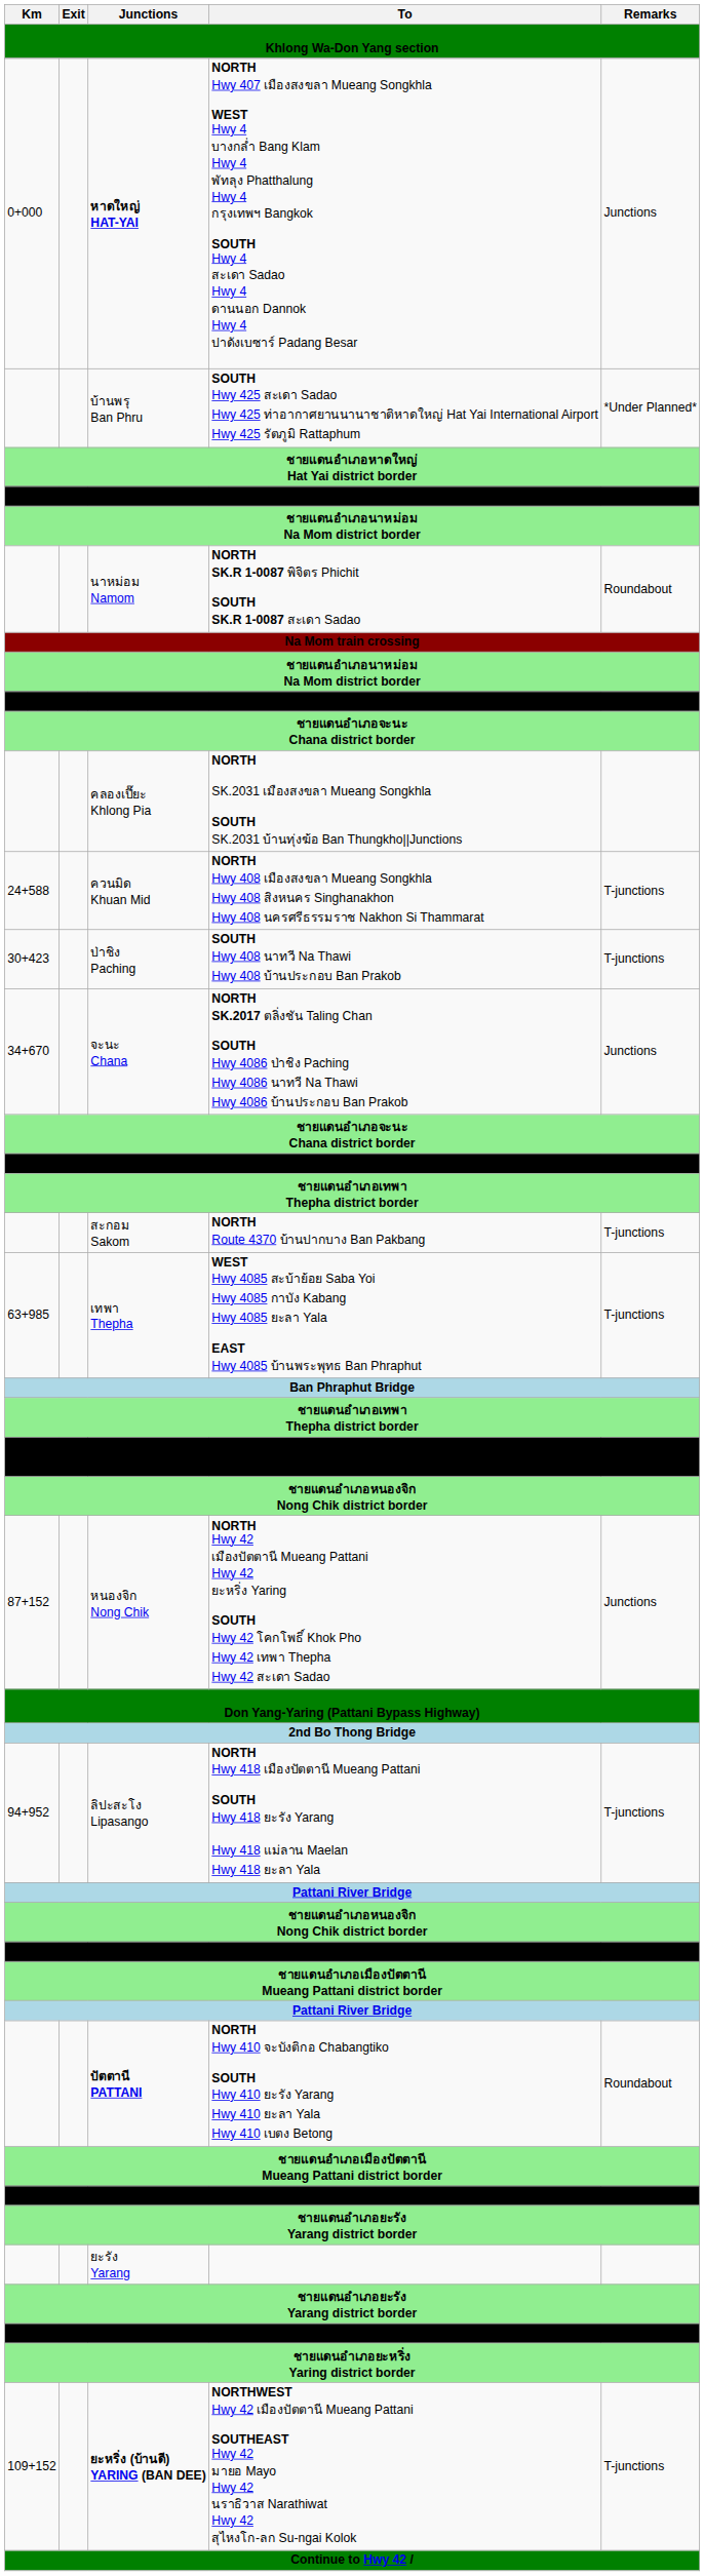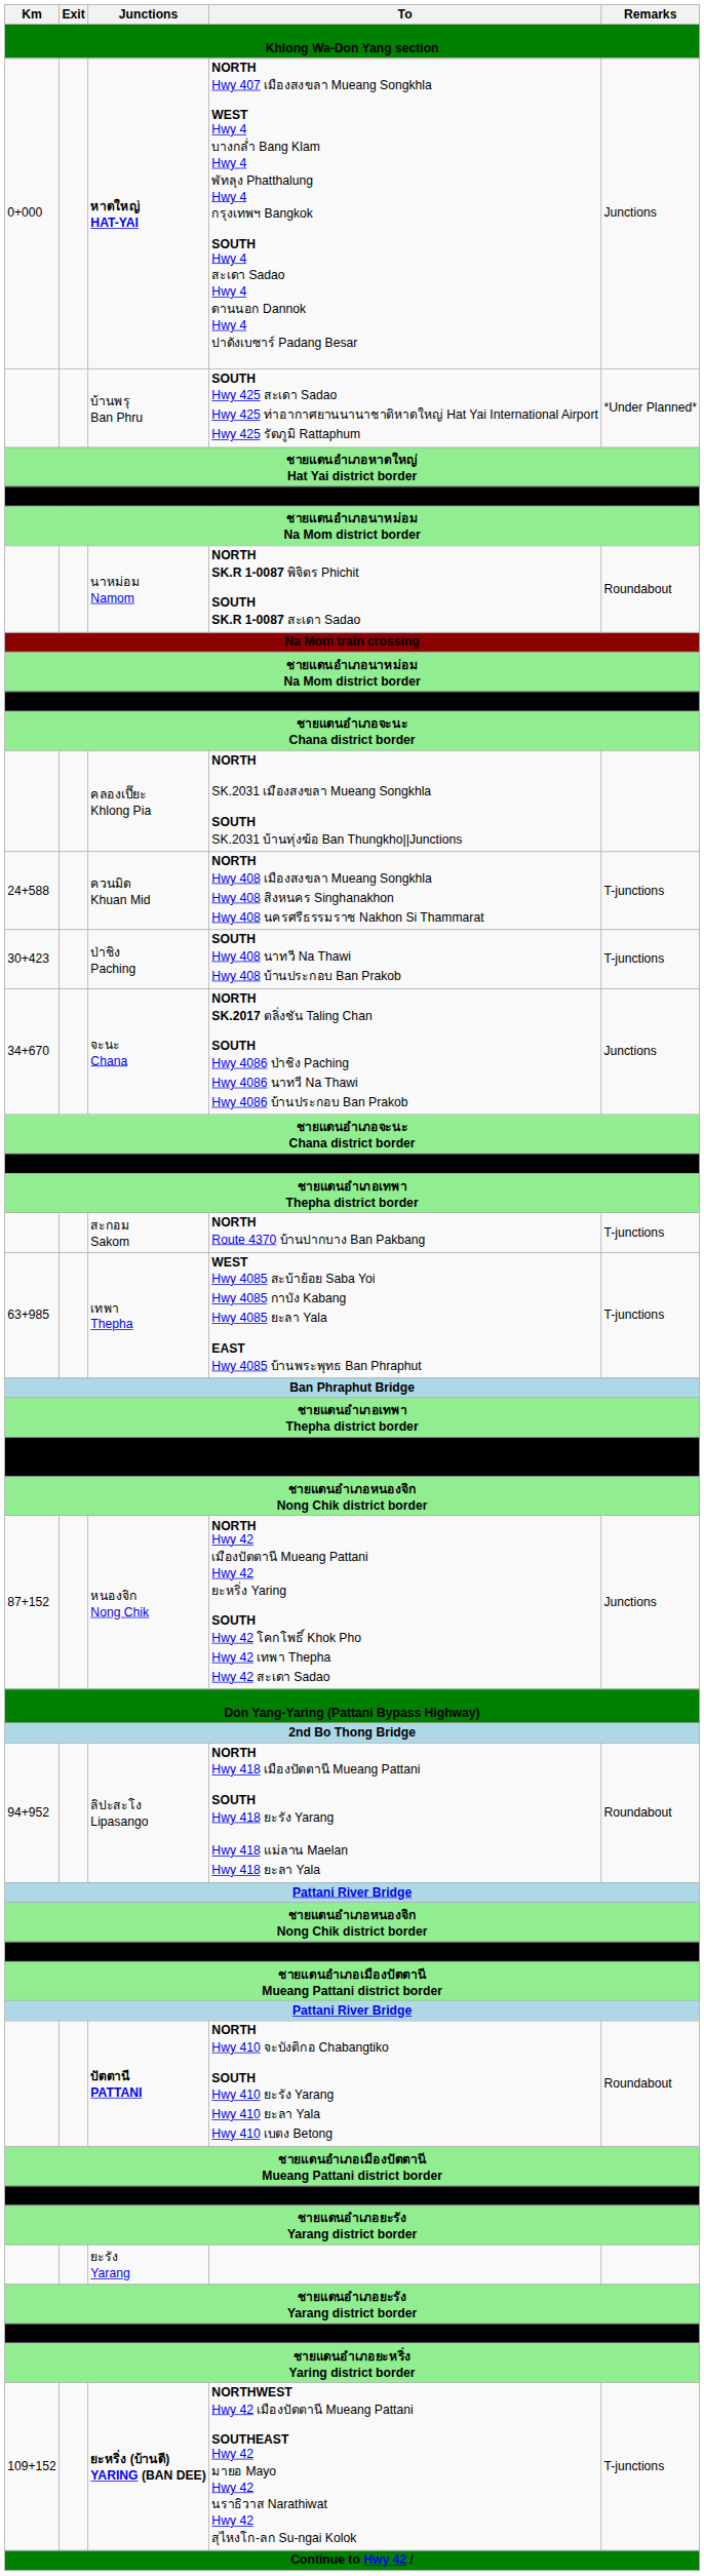ลิปะสะโง Lipasango | Remarks: T-junctions -> Roundabout
